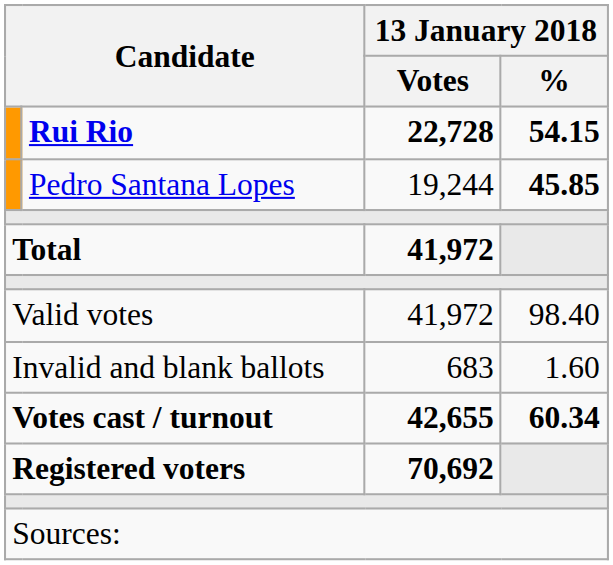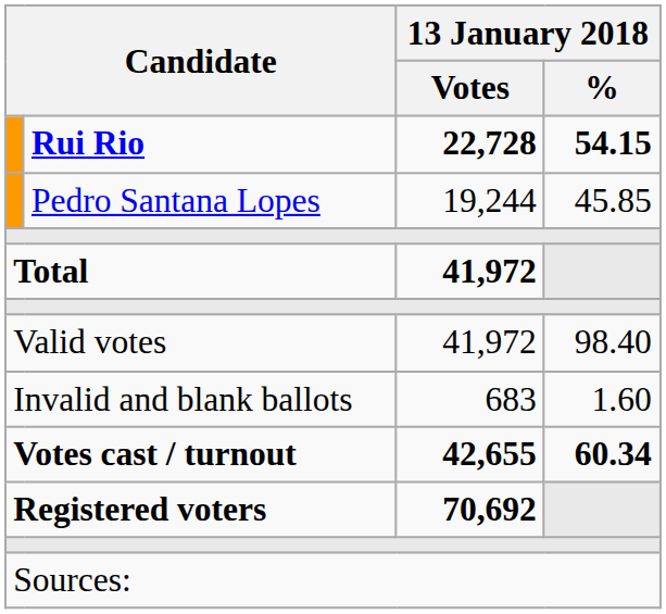Pedro Santana Lopes | 13 January 2018 / %: bold -> normal
